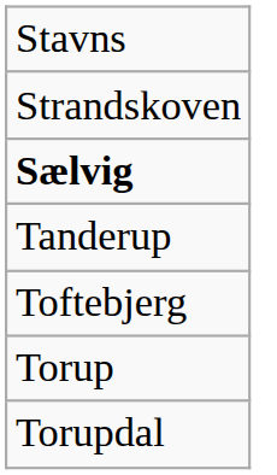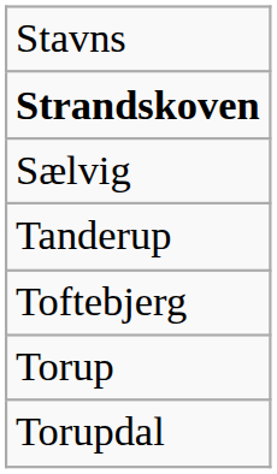row 2 | column 1: normal -> bold
row 3 | column 1: bold -> normal
